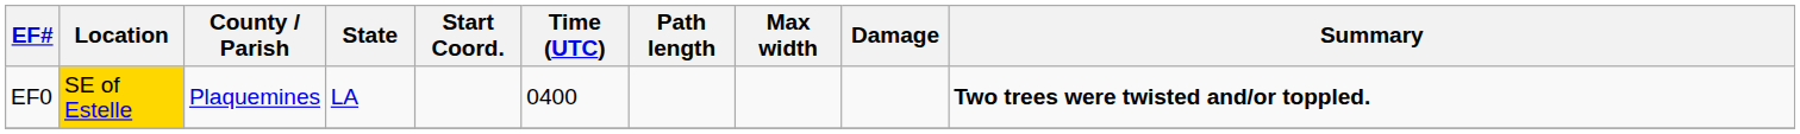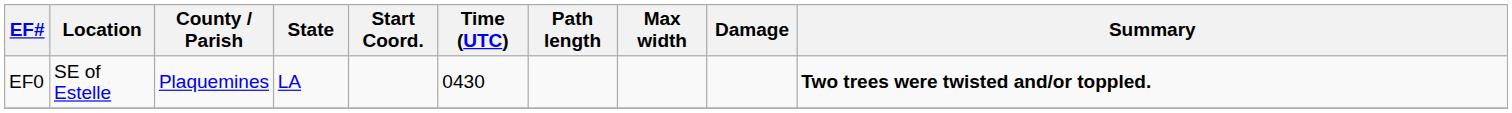EF0 | Location: gold background -> no background
EF0 | Time (UTC): 0400 -> 0430
